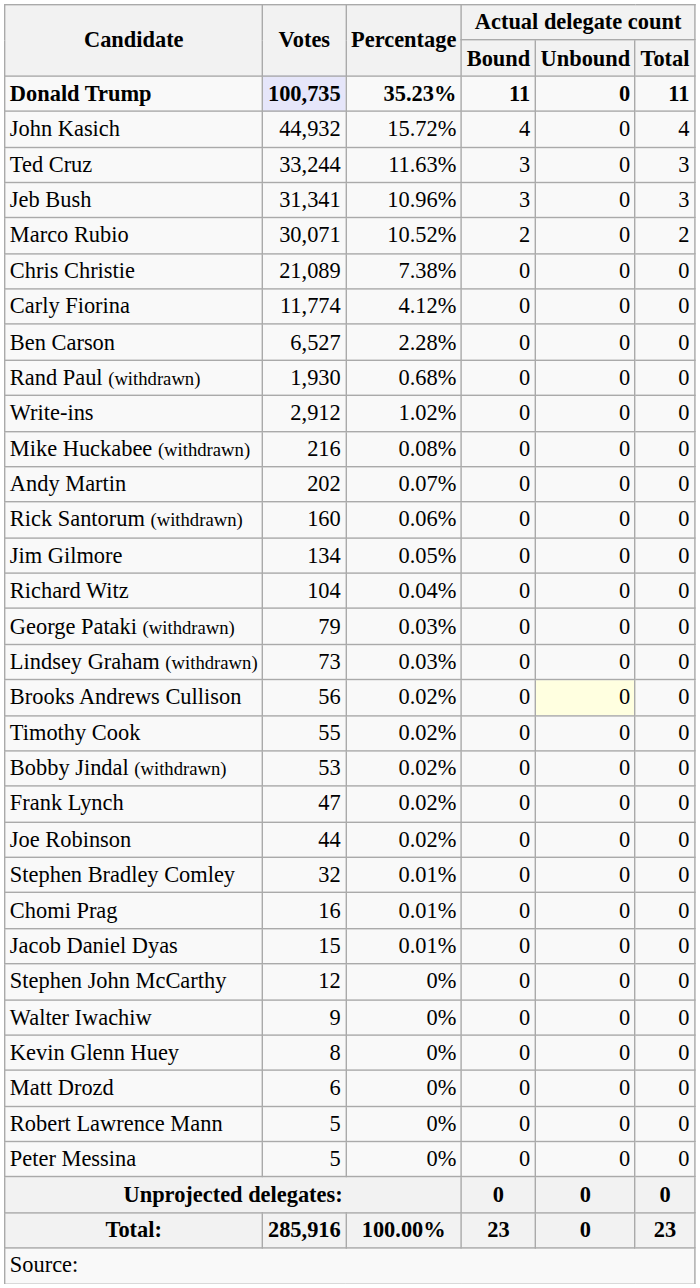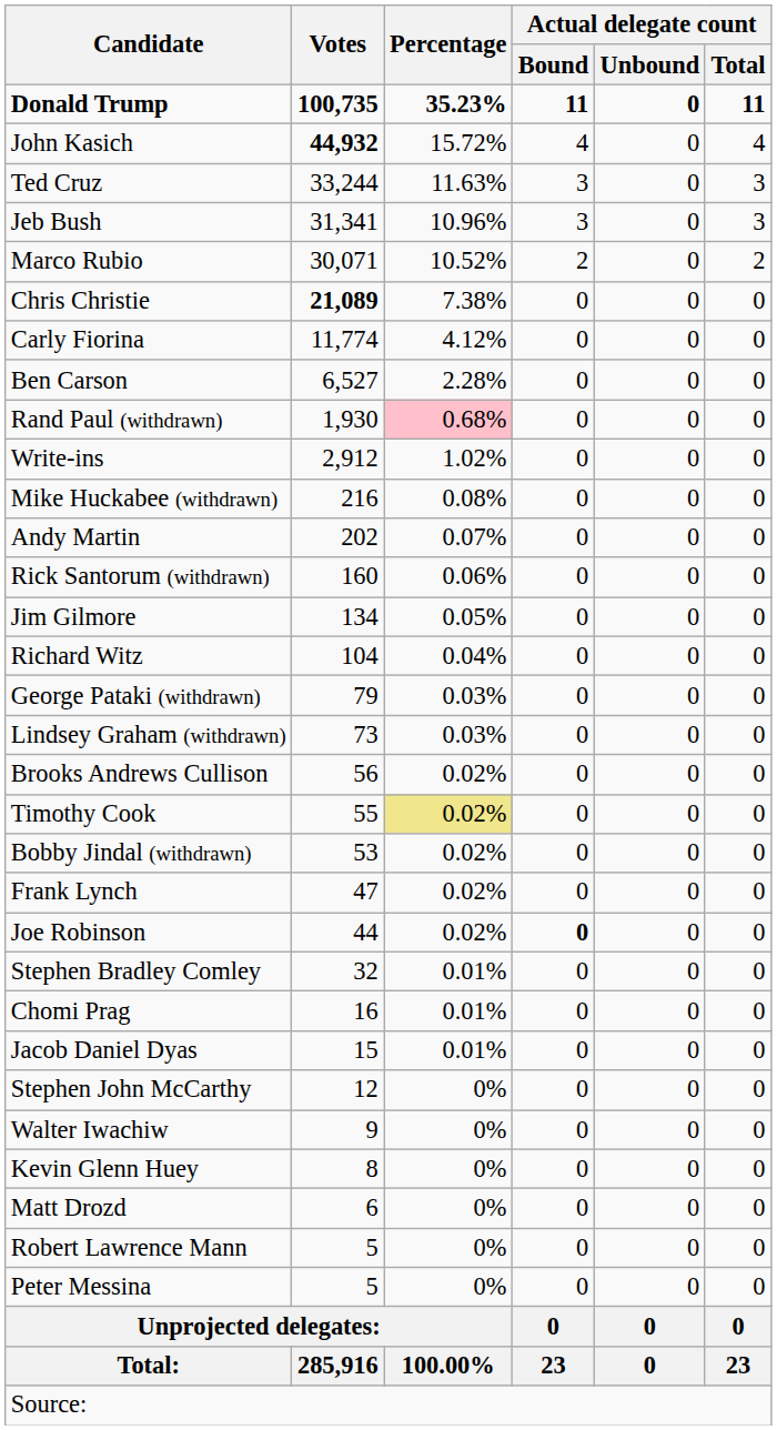Donald Trump | Votes: lavender background -> no background
John Kasich | Votes: normal -> bold
Chris Christie | Votes: normal -> bold
Rand Paul (withdrawn) | Percentage: no background -> pink background
Brooks Andrews Cullison | Actual delegate count / Unbound: lightyellow background -> no background
Timothy Cook | Percentage: no background -> khaki background
Joe Robinson | Actual delegate count / Bound: normal -> bold
